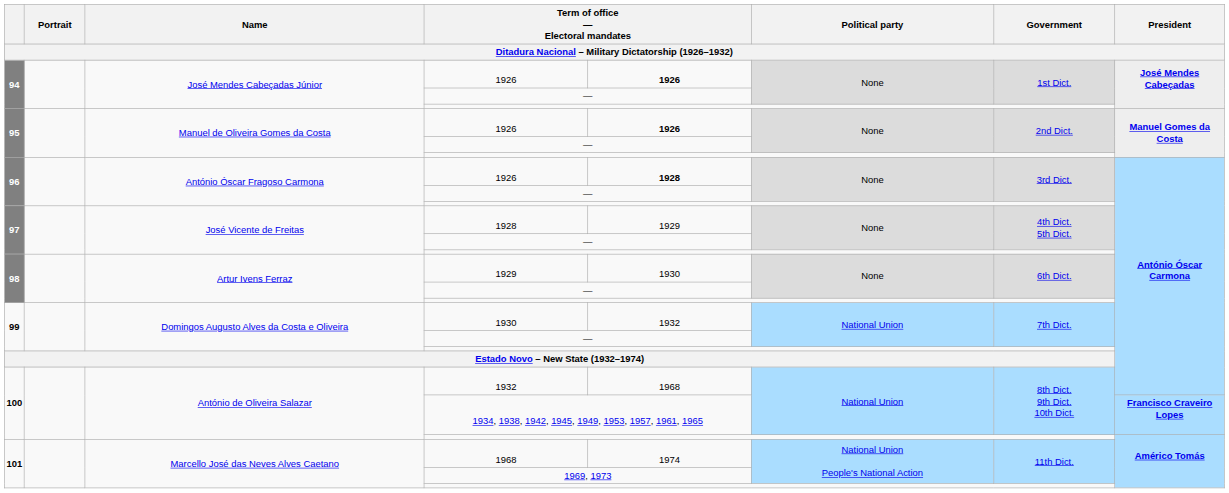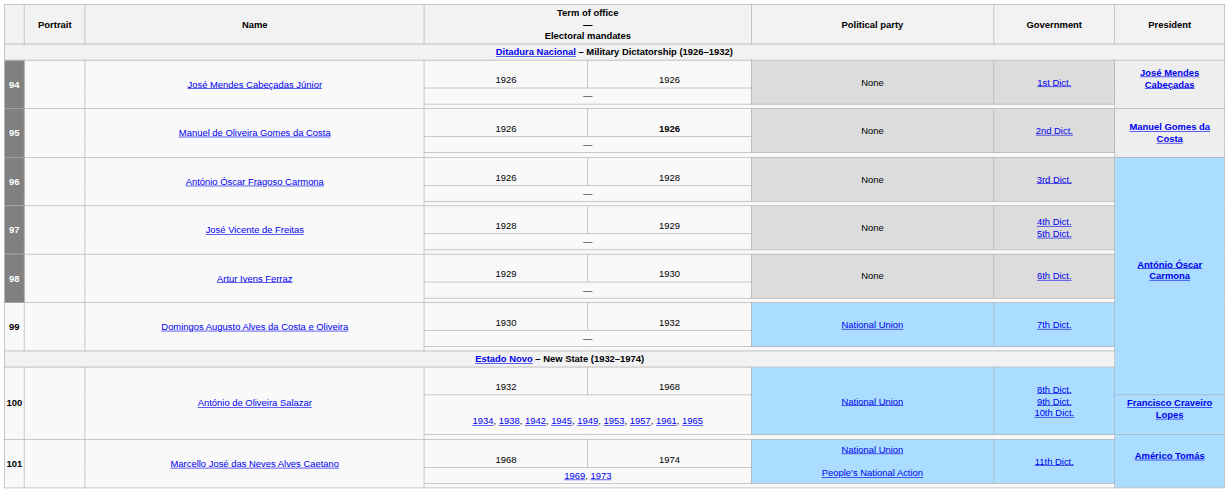94 / 1926 | column 5: bold -> normal
96 / 1926 | column 5: bold -> normal
